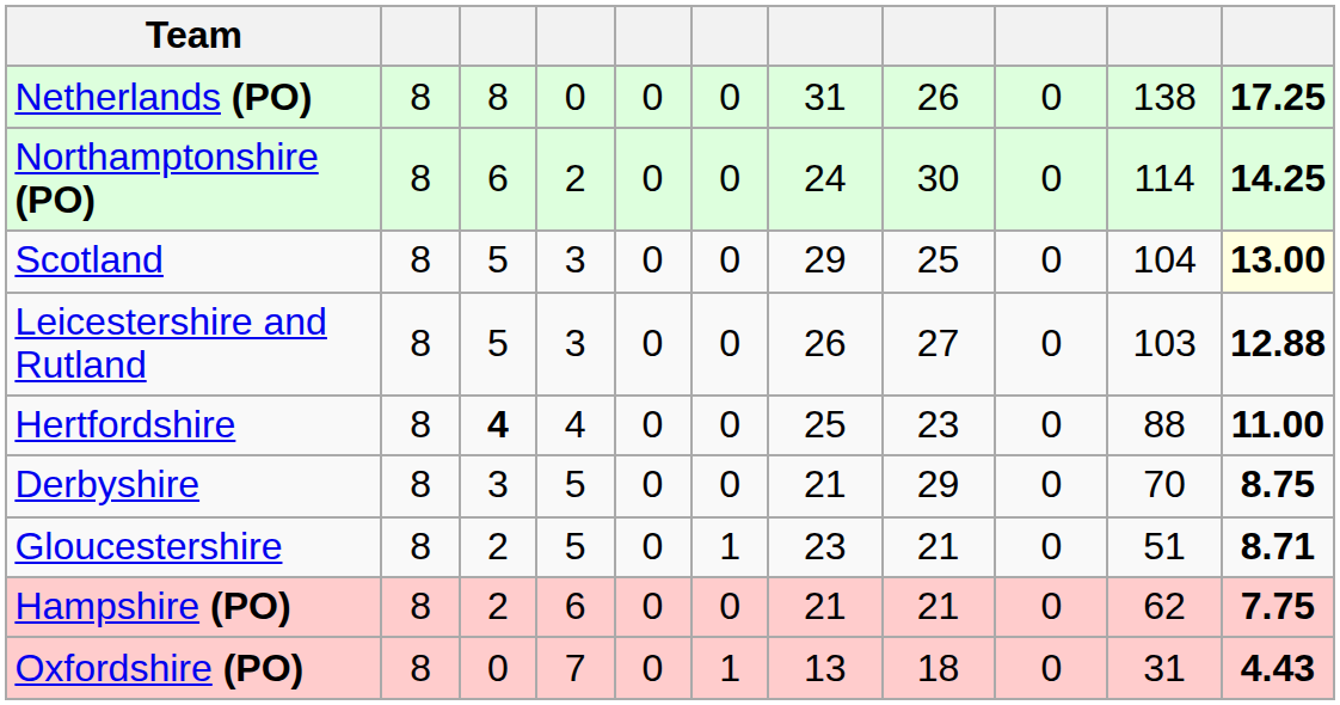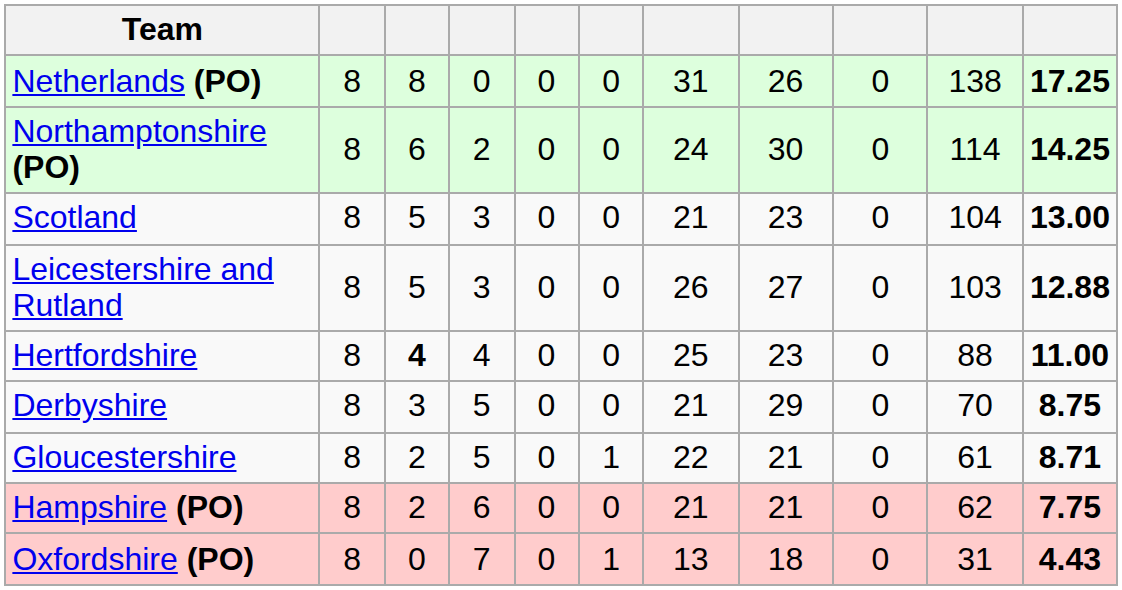Scotland | column 7: 29 -> 21
Scotland | column 8: 25 -> 23
Scotland | column 11: lightyellow background -> no background
Gloucestershire | column 7: 23 -> 22
Gloucestershire | column 10: 51 -> 61
